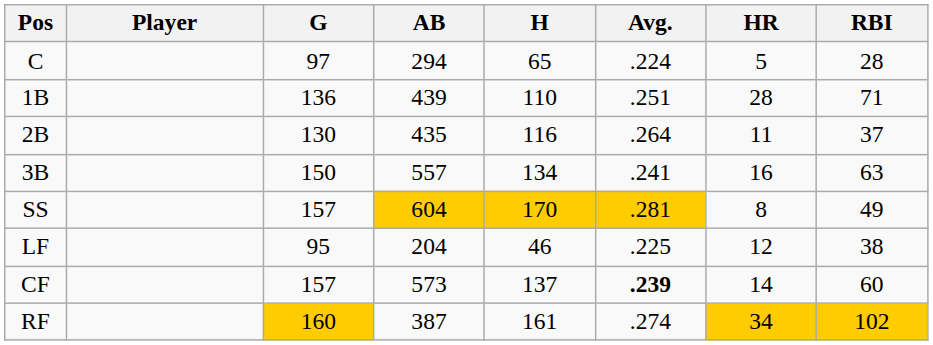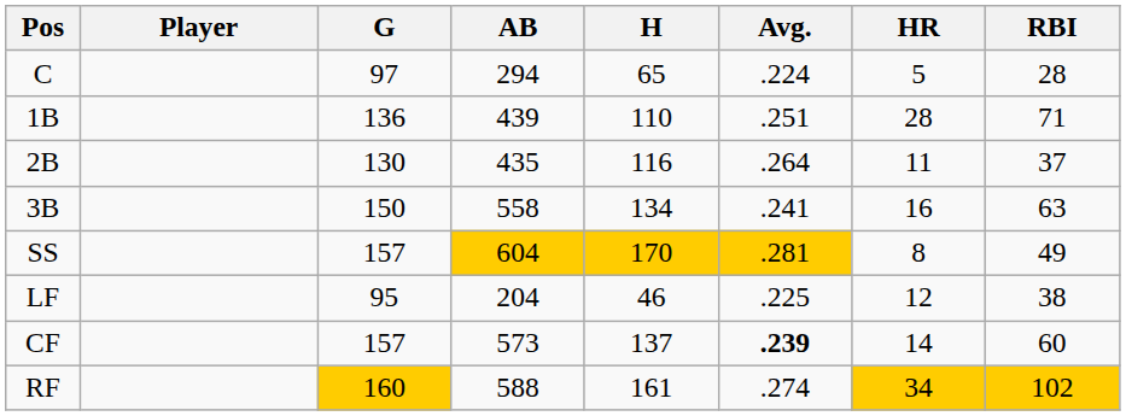3B | AB: 557 -> 558
RF | AB: 387 -> 588
